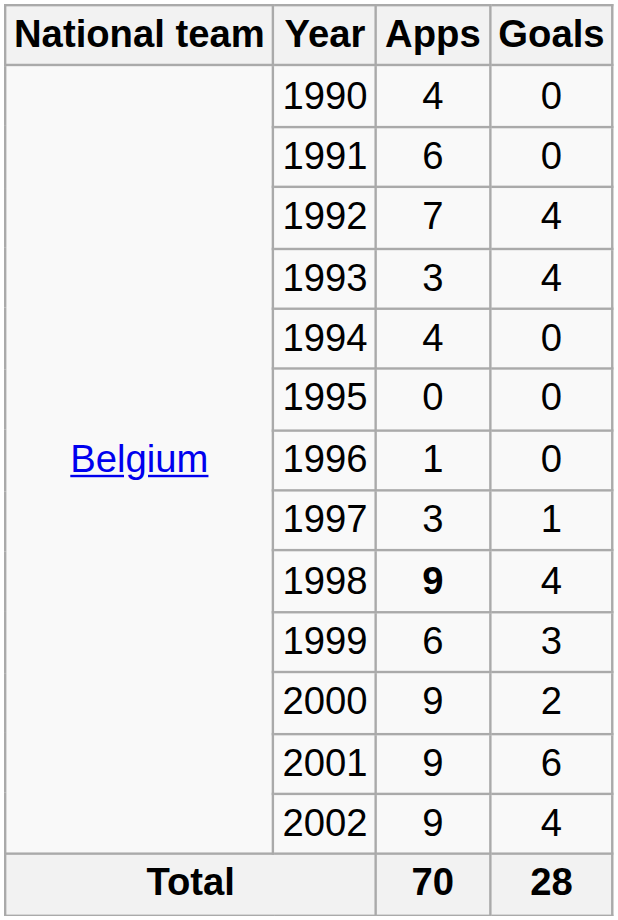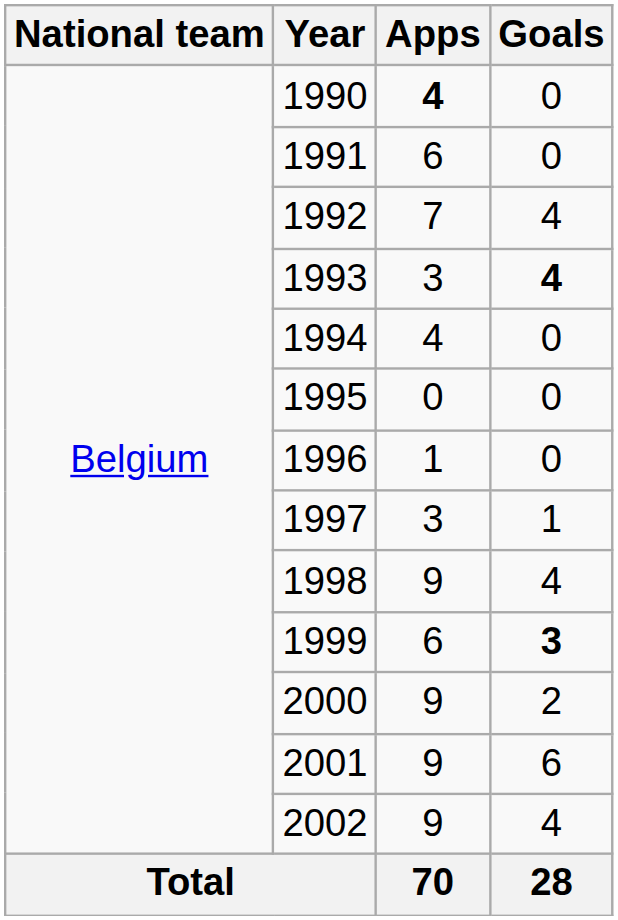1990 | Apps: normal -> bold
1993 | Goals: normal -> bold
1998 | Apps: bold -> normal
1999 | Goals: normal -> bold
